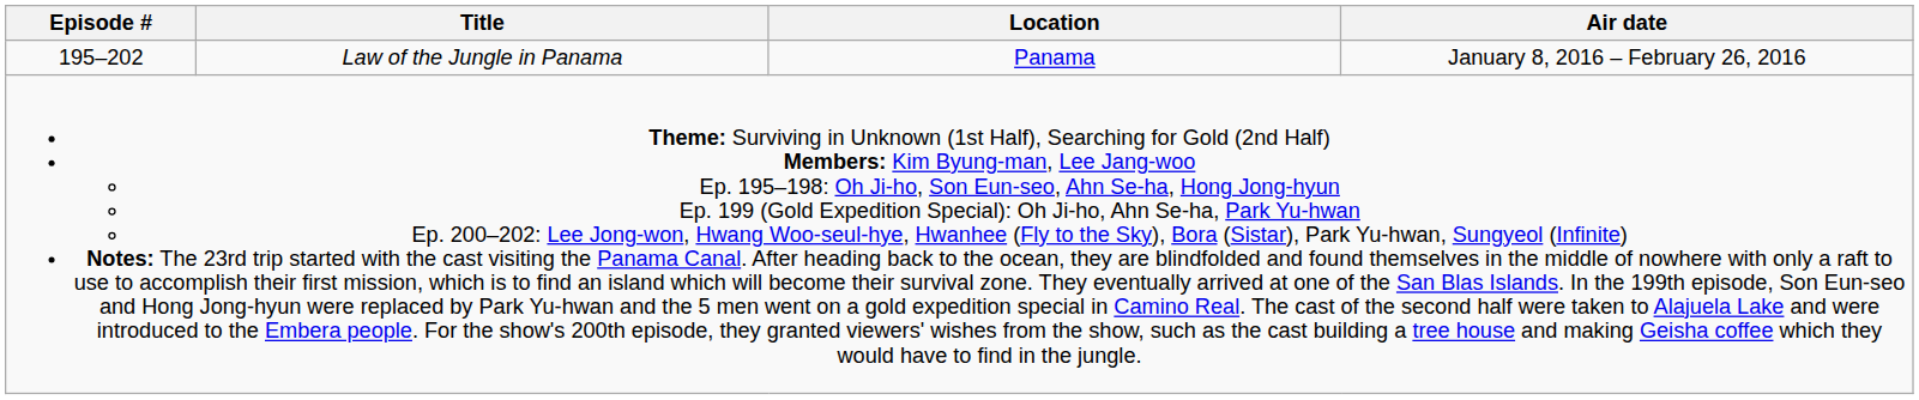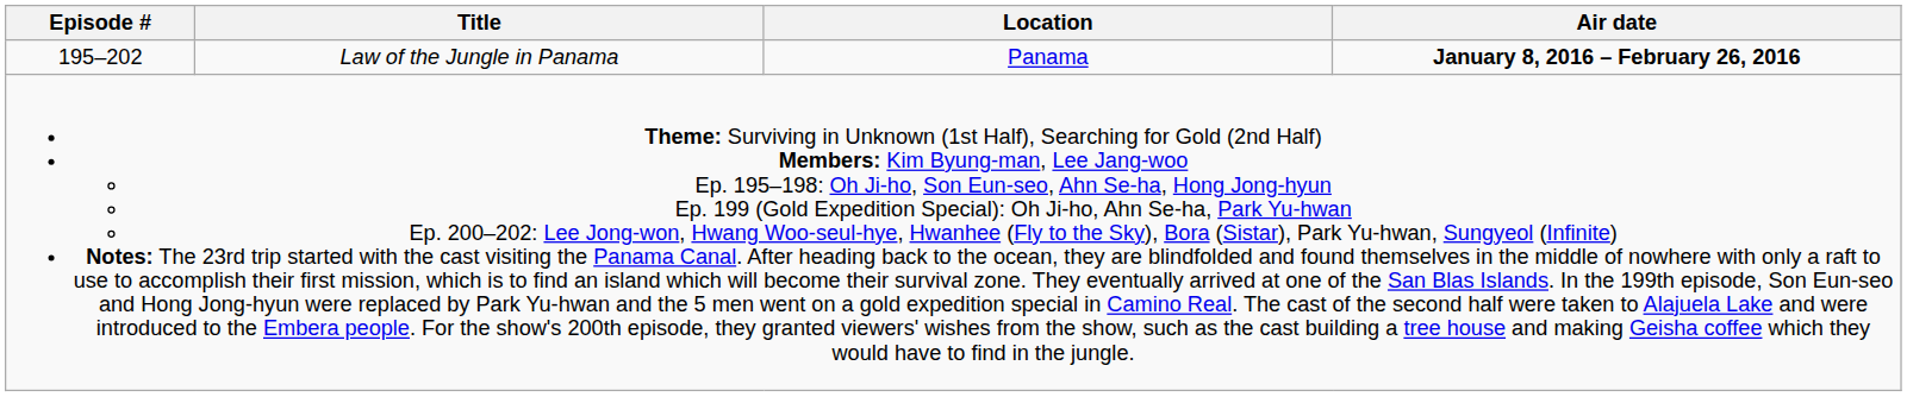195–202 | Air date: normal -> bold
